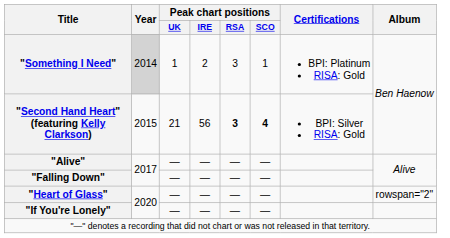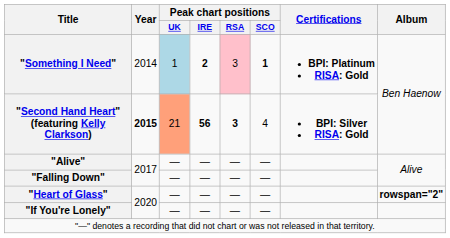"Something I Need" | Year: lightgrey background -> no background
"Something I Need" | Peak chart positions / UK: no background -> lightblue background
"Something I Need" | Peak chart positions / IRE: normal -> bold
"Something I Need" | Peak chart positions / RSA: no background -> pink background
"Something I Need" | Peak chart positions / SCO: normal -> bold
"Something I Need" | Certifications: normal -> bold
"Second Hand Heart" (featuring Kelly Clarkson) | Year: normal -> bold
"Second Hand Heart" (featuring Kelly Clarkson) | Peak chart positions / UK: no background -> lightsalmon background
"Second Hand Heart" (featuring Kelly Clarkson) | Peak chart positions / IRE: normal -> bold
"Second Hand Heart" (featuring Kelly Clarkson) | Peak chart positions / SCO: bold -> normal
"Second Hand Heart" (featuring Kelly Clarkson) | Certifications: normal -> bold
"Heart of Glass" | Album: normal -> bold
